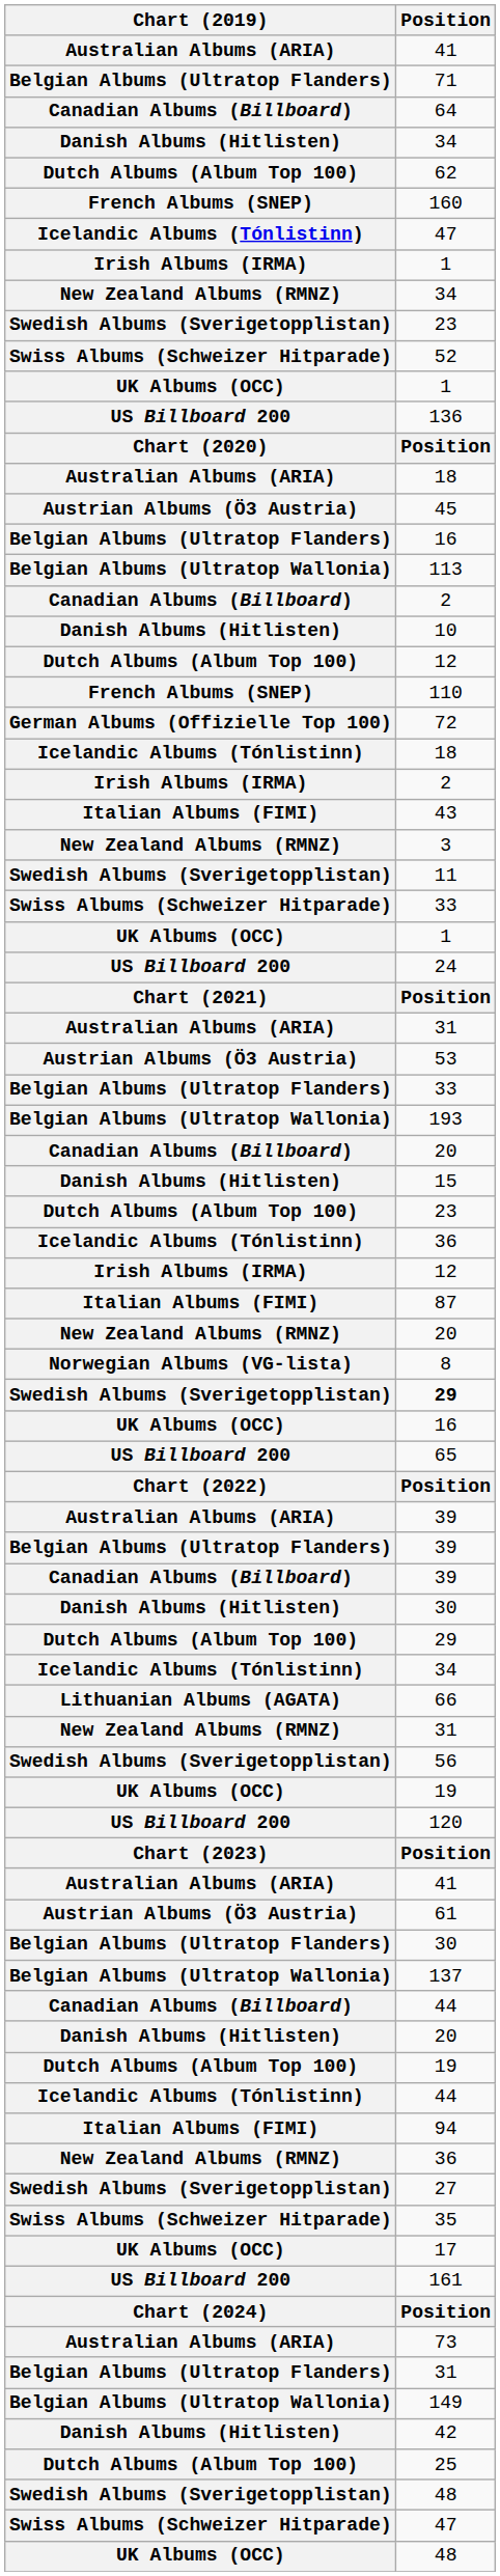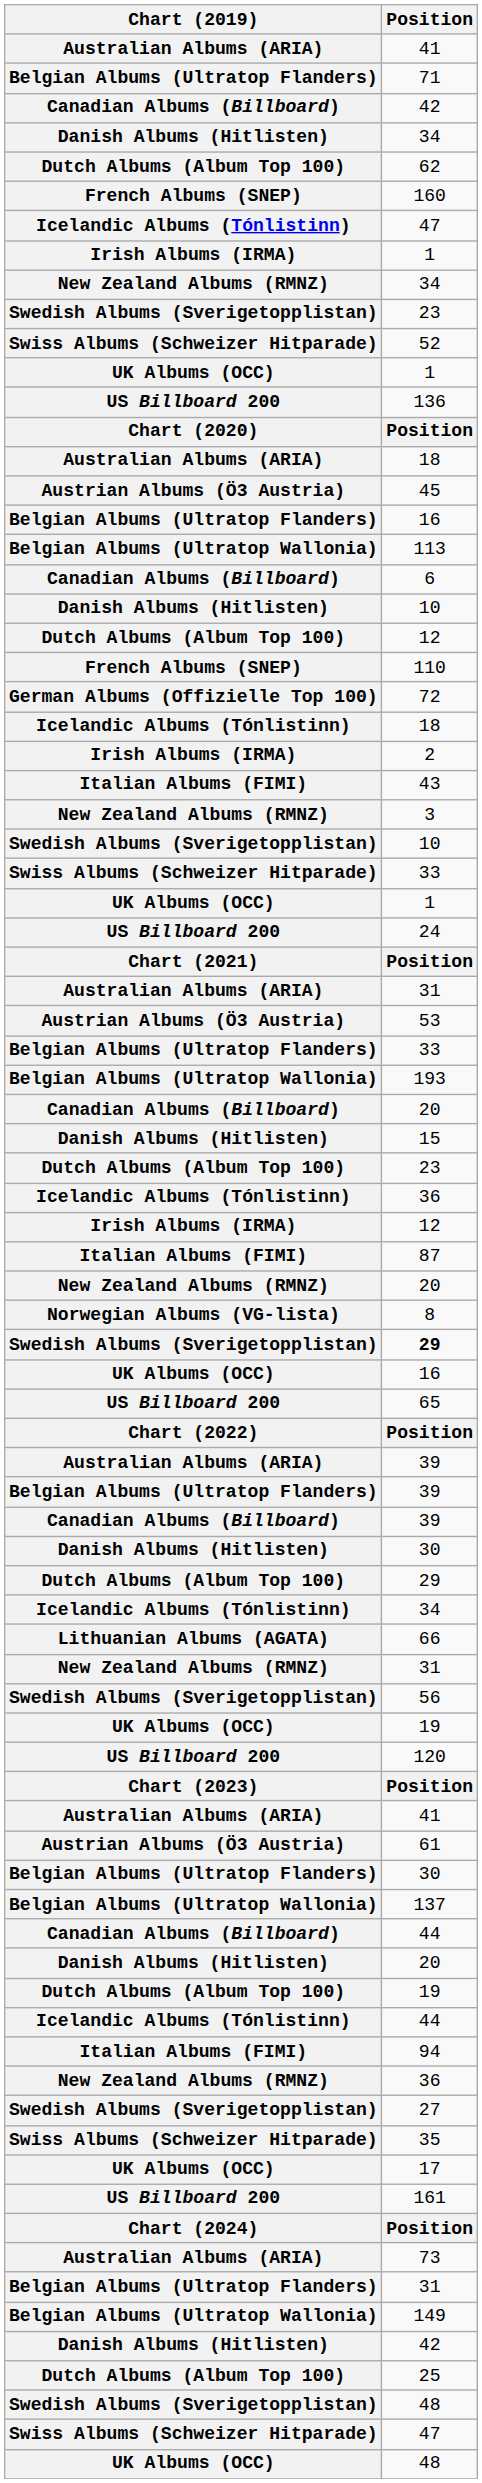row 4 | Position: 64 -> 42
row 20 | Position: 2 -> 6
row 29 | Position: 11 -> 10
